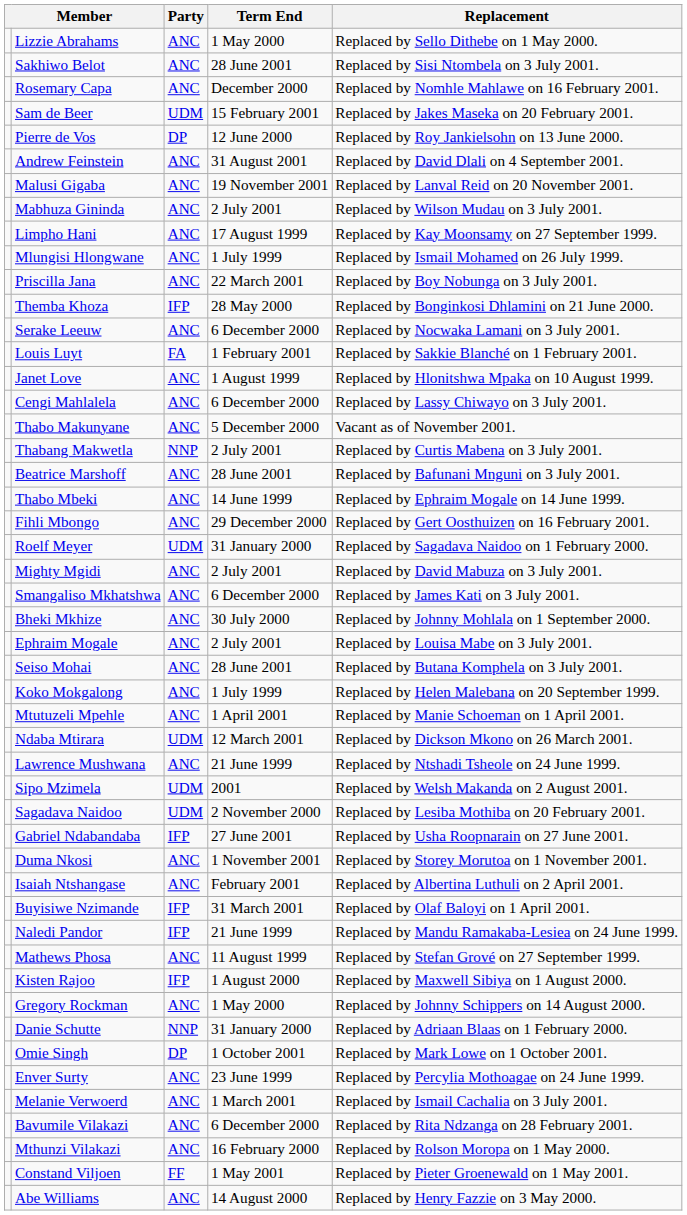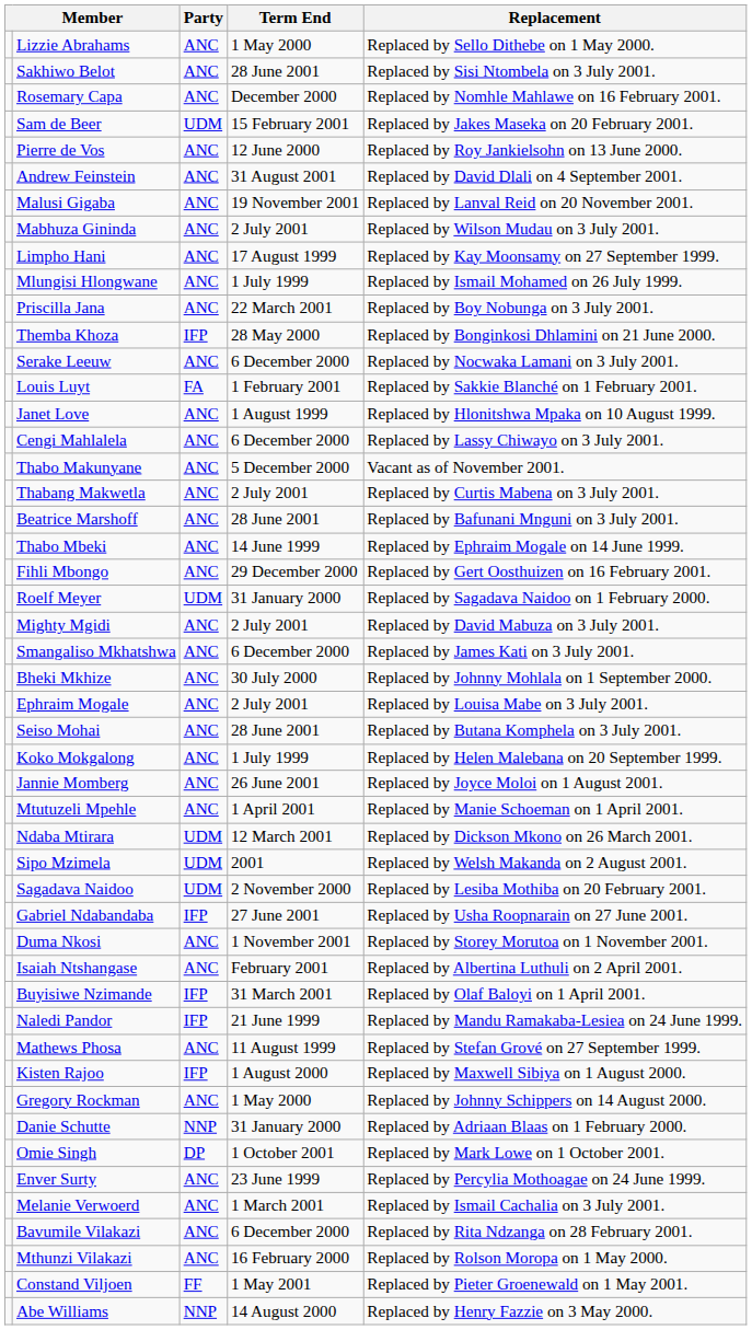Pierre de Vos | Party: DP -> ANC
Thabang Makwetla | Party: NNP -> ANC
+ row: Jannie Momberg | ANC | 26 June 2001 | Replaced by Joyce Moloi on 1 August 2001.
- row: Lawrence Mushwana | ANC | 21 June 1999 | Replaced by Ntshadi Tsheole on 24 June 1999.
Abe Williams | Party: ANC -> NNP
